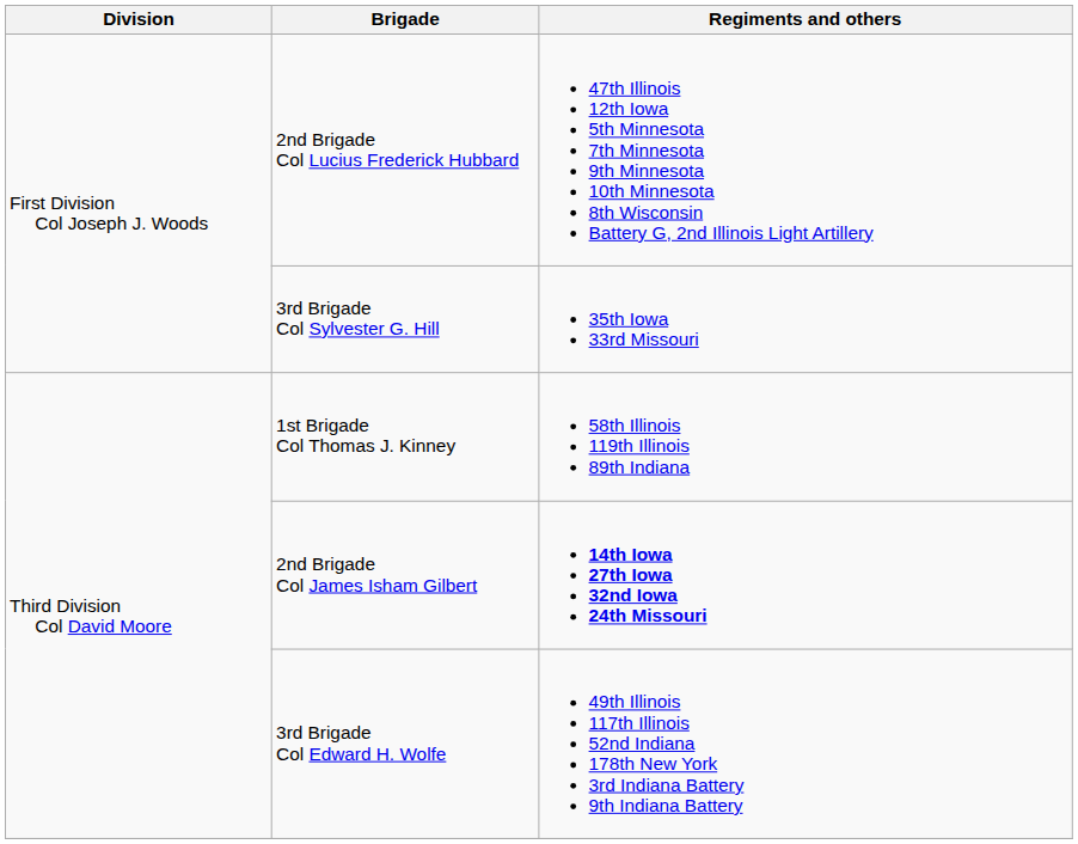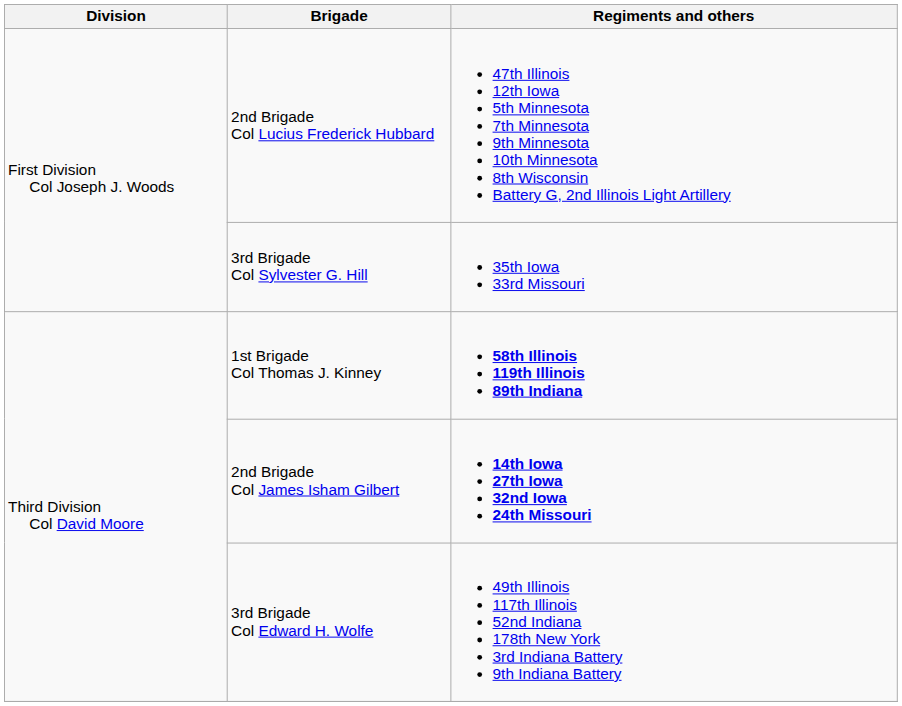1st Brigade Col Thomas J. Kinney | Regiments and others: normal -> bold
